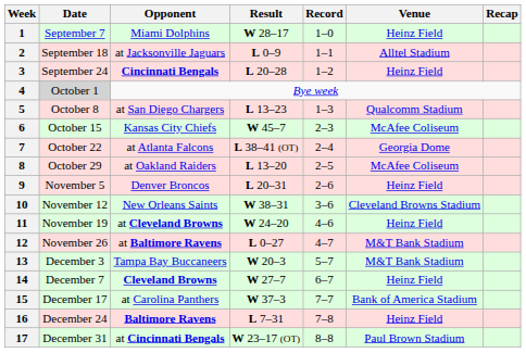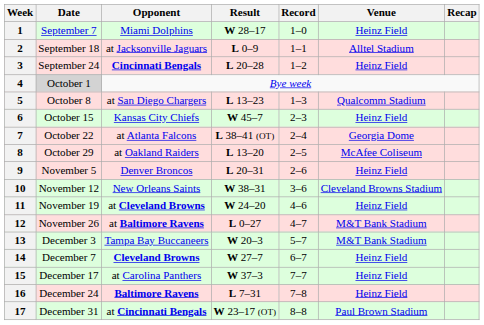6 | Venue: McAfee Coliseum -> Heinz Field
15 | Venue: Bank of America Stadium -> Heinz Field
